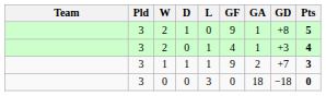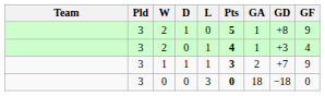columns swapped: GF <-> Pts
